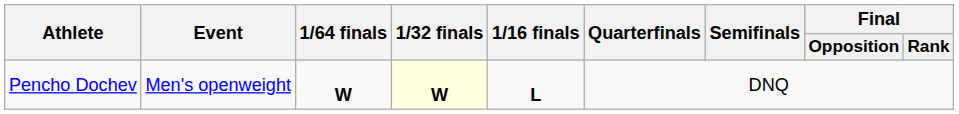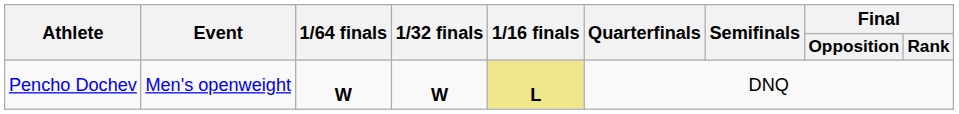Pencho Dochev | 1/32 finals: lightyellow background -> no background
Pencho Dochev | 1/16 finals: no background -> khaki background
